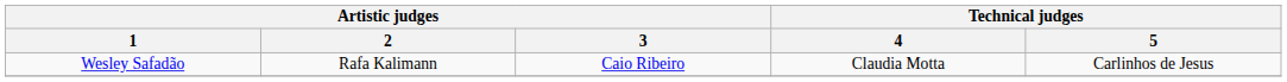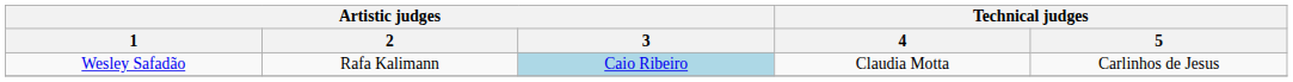Wesley Safadão | Artistic judges / 3: no background -> lightblue background
